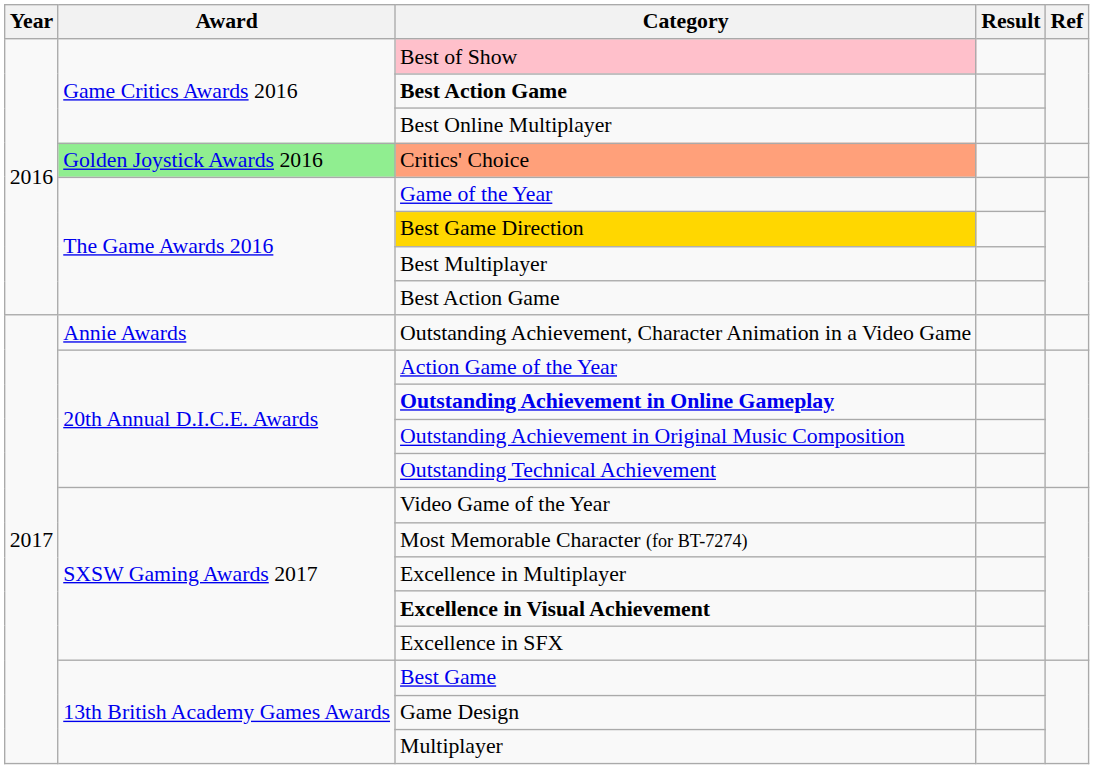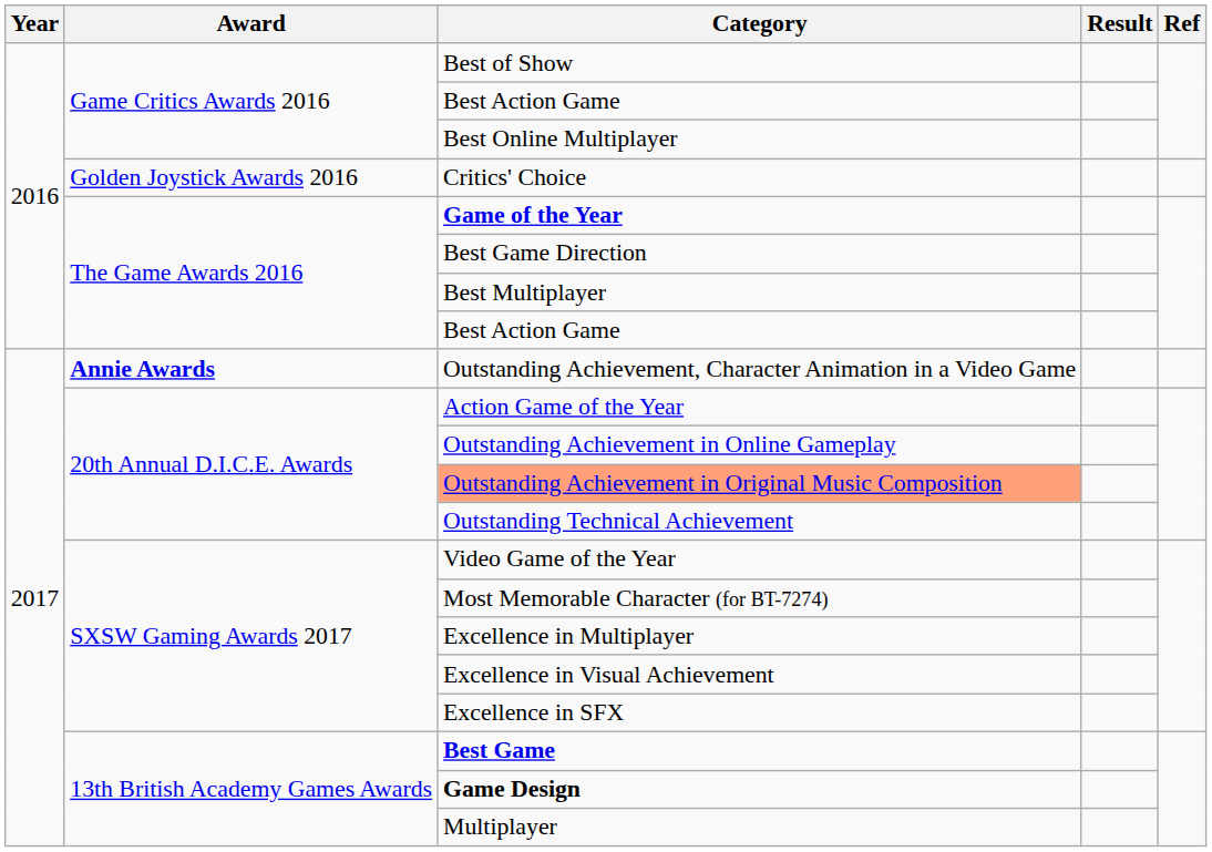Best of Show | Category: pink background -> no background
Game Critics Awards 2016 / Best Action Game | Category: bold -> normal
Critics' Choice | Award: lightgreen background -> no background
Critics' Choice | Category: lightsalmon background -> no background
Game of the Year | Category: normal -> bold
Best Game Direction | Category: gold background -> no background
Outstanding Achievement, Character Animation in a Video Game | Award: normal -> bold
Outstanding Achievement in Online Gameplay | Category: bold -> normal
Outstanding Achievement in Original Music Composition | Category: no background -> lightsalmon background
Excellence in Visual Achievement | Category: bold -> normal
Best Game | Category: normal -> bold
Game Design | Category: normal -> bold
